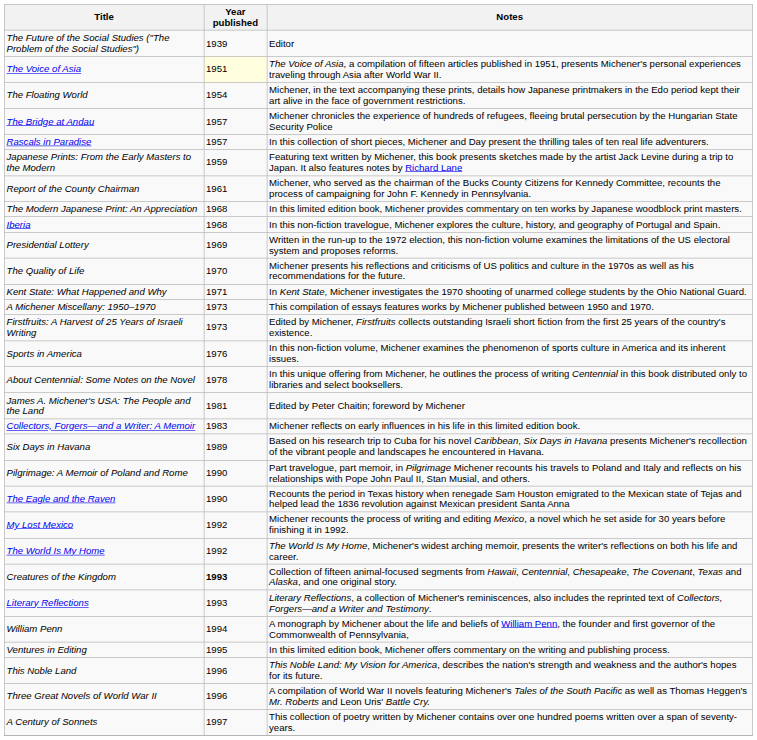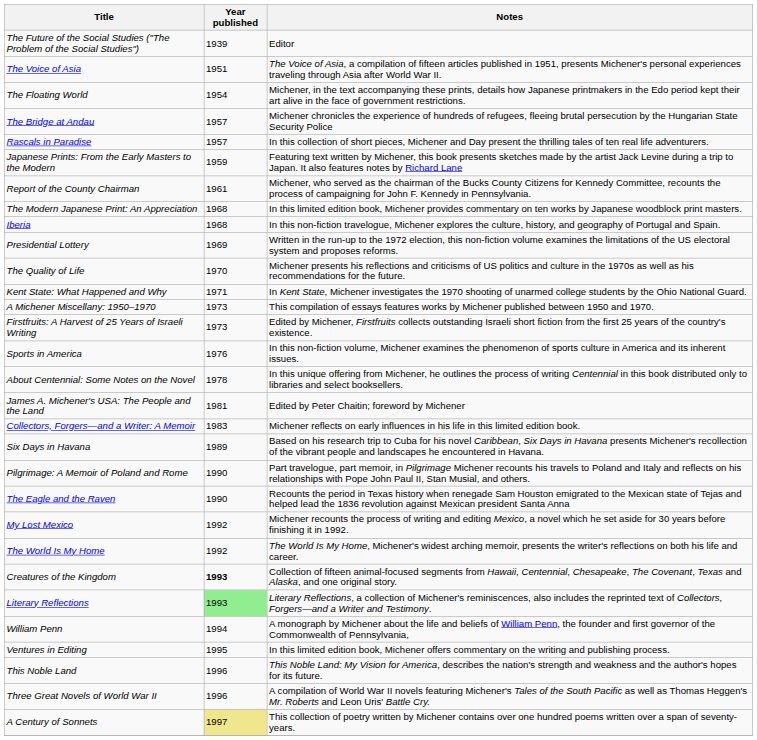The Voice of Asia | Year published: lightyellow background -> no background
Literary Reflections | Year published: no background -> lightgreen background
A Century of Sonnets | Year published: no background -> khaki background
